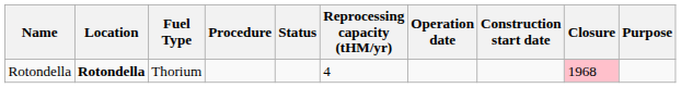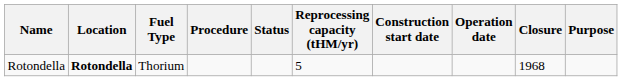columns swapped: Construction start date <-> Operation date
row 2 | Reprocessing capacity (tHM/yr): 4 -> 5
row 2 | Closure: pink background -> no background
